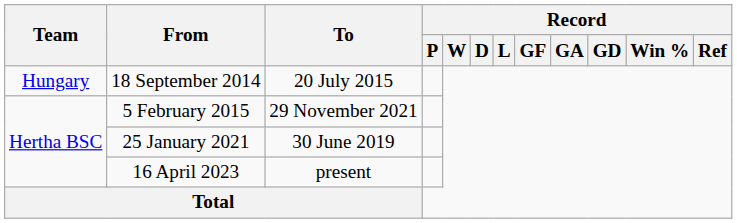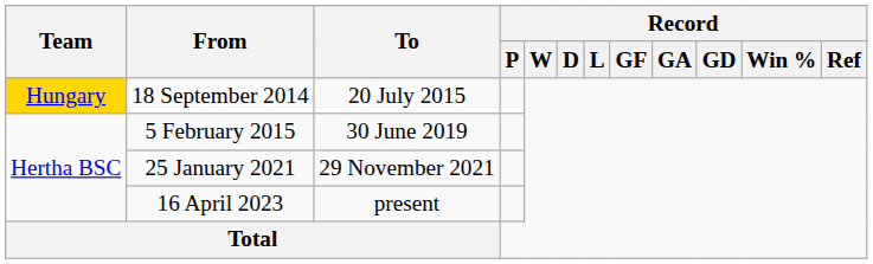18 September 2014 | Team: no background -> gold background
5 February 2015 | To: 29 November 2021 -> 30 June 2019
25 January 2021 | To: 30 June 2019 -> 29 November 2021
